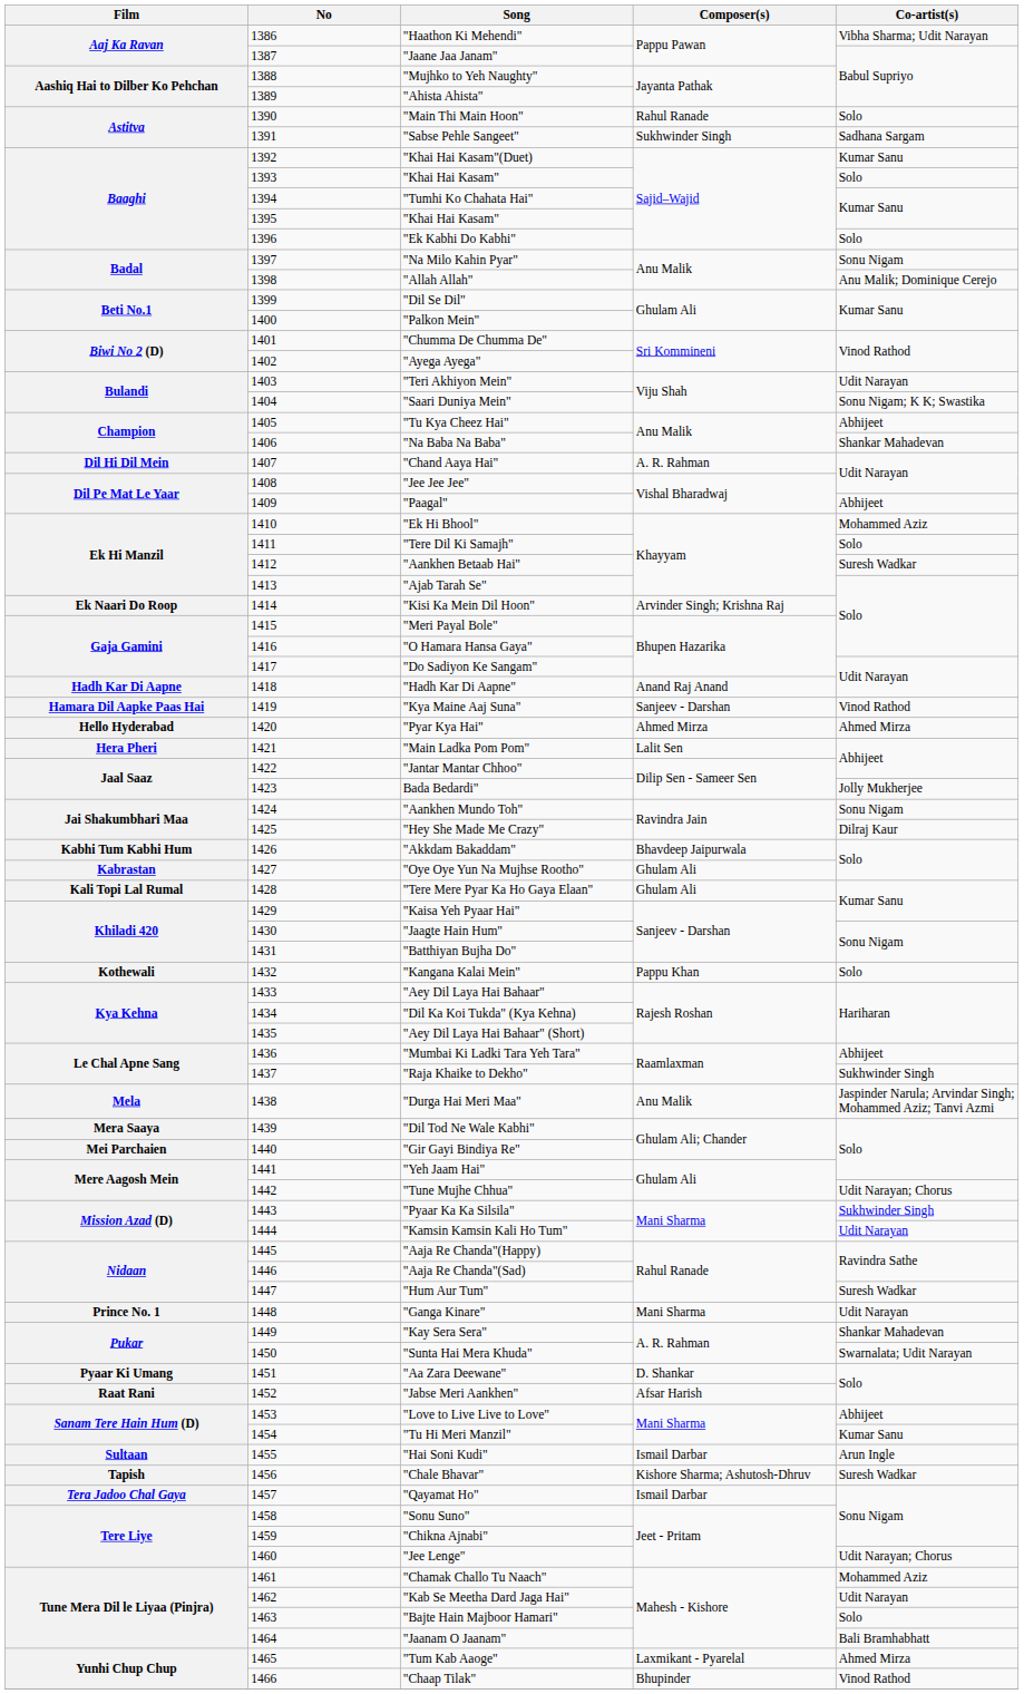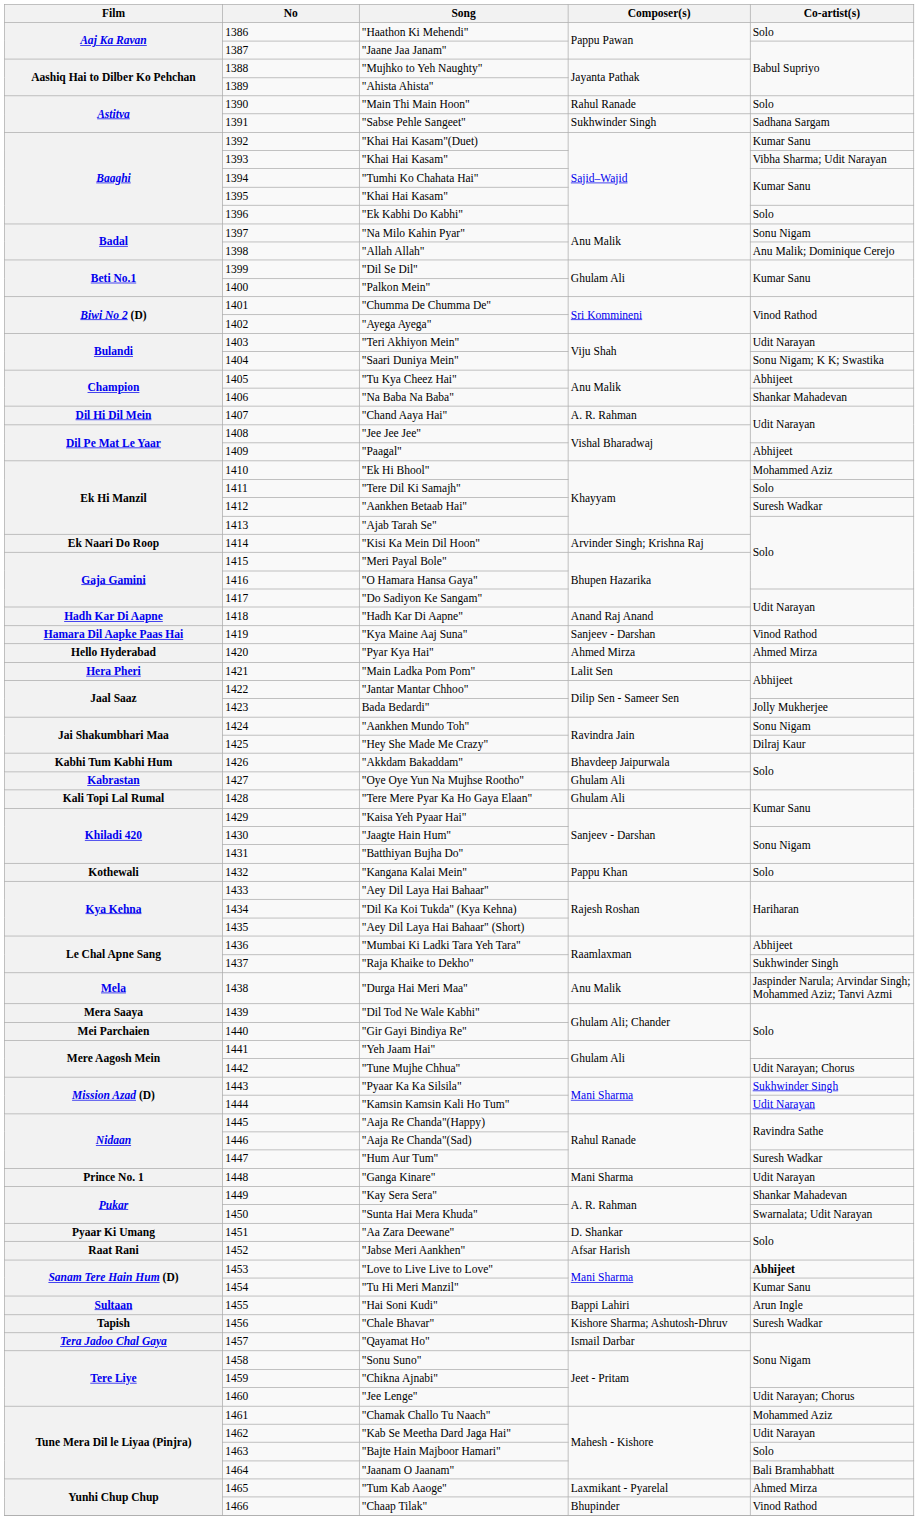"Haathon Ki Mehendi" | Co-artist(s): Vibha Sharma; Udit Narayan -> Solo
1393 / "Khai Hai Kasam" | Co-artist(s): Solo -> Vibha Sharma; Udit Narayan
"Love to Live Live to Love" | Co-artist(s): normal -> bold
"Hai Soni Kudi" | Composer(s): Ismail Darbar -> Bappi Lahiri
